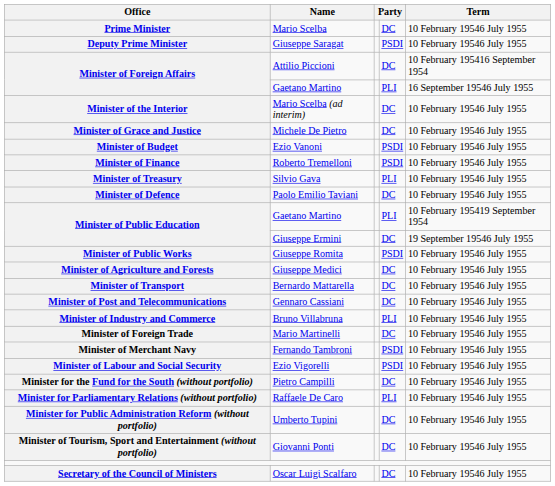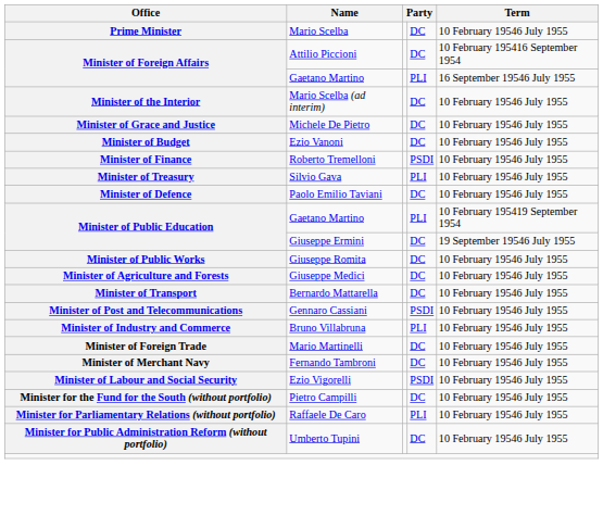- row: Deputy Prime Minister | Giuseppe Saragat | PSDI | 10 February 19546 July 1955
Ezio Vanoni | column 4: PSDI -> DC
Giuseppe Romita | column 4: PSDI -> DC
Gennaro Cassiani | column 4: DC -> PSDI
Fernando Tambroni | column 4: PSDI -> DC
- row: Minister of Tourism, Sport and Entertainment (without portfolio) | Giovanni Ponti | DC | 10 February 19546 July 1955
- row: Secretary of the Council of Ministers | Oscar Luigi Scalfaro | DC | 10 February 19546 July 1955
